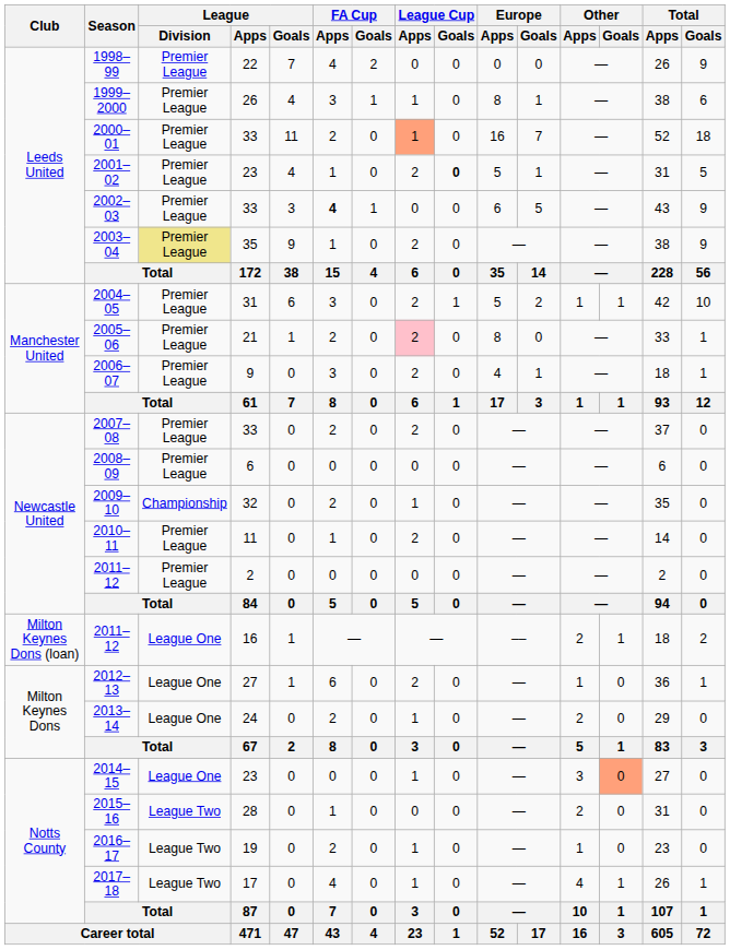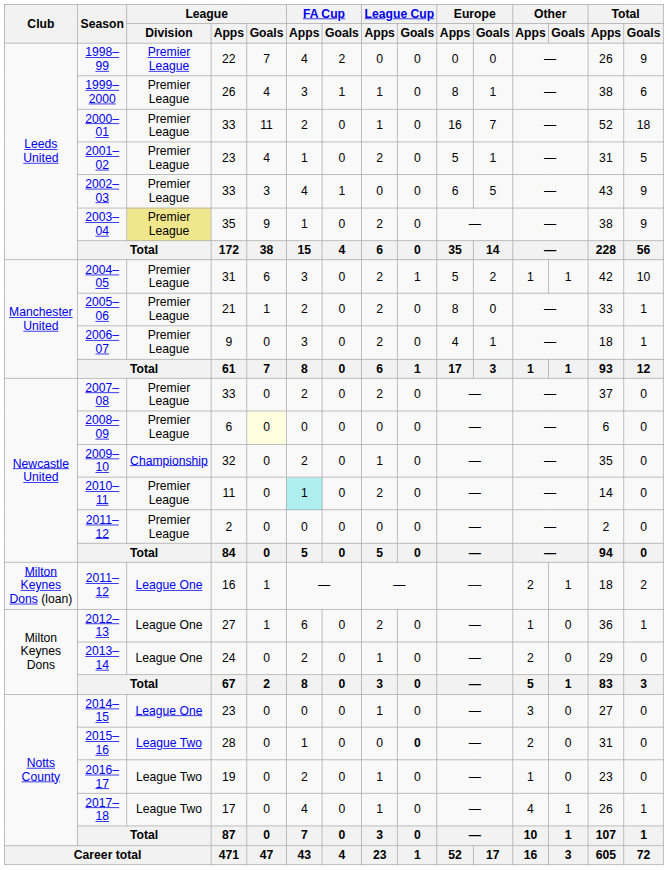2000–01 | League Cup / Apps: lightsalmon background -> no background
2001–02 | League Cup / Goals: bold -> normal
2002–03 | FA Cup / Apps: bold -> normal
2005–06 | League Cup / Apps: pink background -> no background
2008–09 | League / Goals: no background -> lightyellow background
2010–11 | FA Cup / Apps: no background -> paleturquoise background
2014–15 | Other / Goals: lightsalmon background -> no background
2015–16 | League Cup / Goals: normal -> bold
